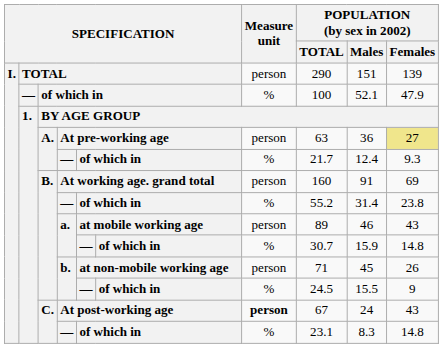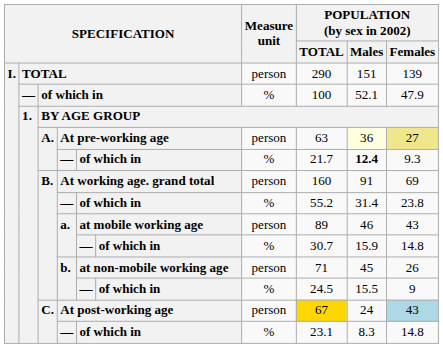At pre-working age | POPULATION (by sex in 2002) / Males: no background -> lightyellow background
A. / — | POPULATION (by sex in 2002) / Males: normal -> bold
At post-working age | Measure unit: bold -> normal
At post-working age | POPULATION (by sex in 2002) / TOTAL: no background -> gold background
At post-working age | POPULATION (by sex in 2002) / Females: no background -> lightblue background
